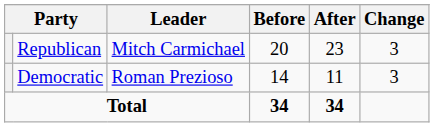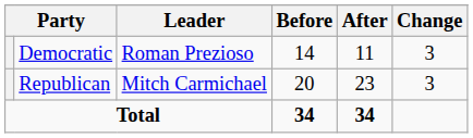rows swapped: Republican <-> Democratic
